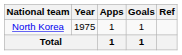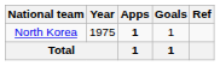North Korea | Apps: normal -> bold
